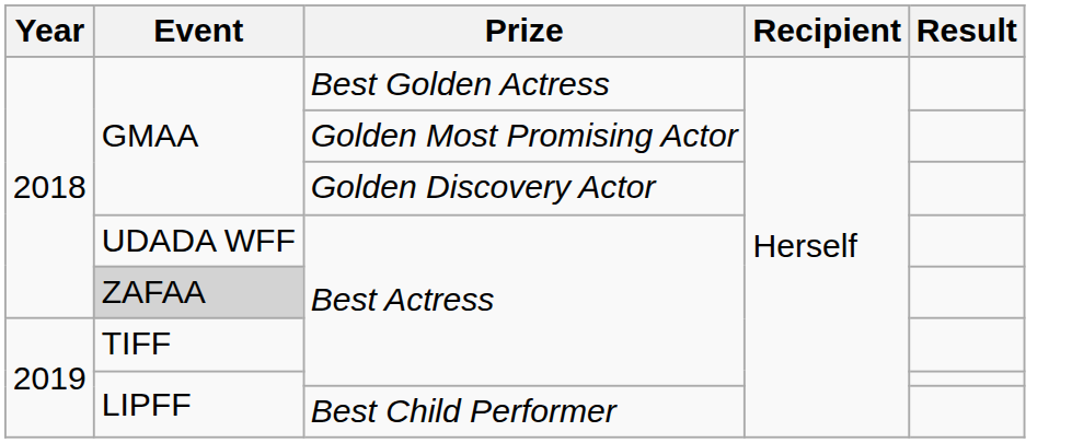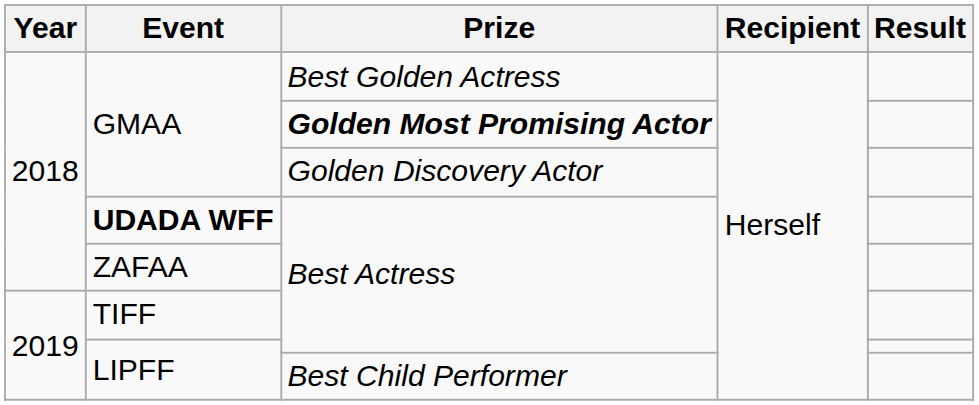GMAA / Golden Most Promising Actor | Prize: normal -> bold
UDADA WFF | Event: normal -> bold
ZAFAA | Event: lightgrey background -> no background
